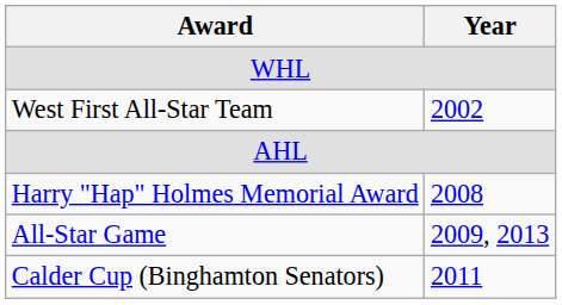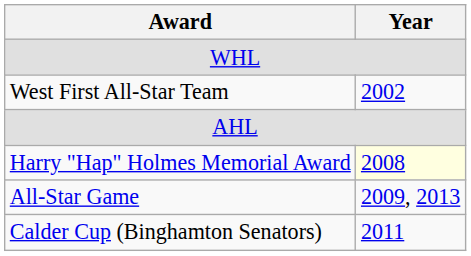Harry "Hap" Holmes Memorial Award | Year: no background -> lightyellow background
